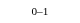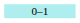row 1 | column 1: no background -> paleturquoise background
